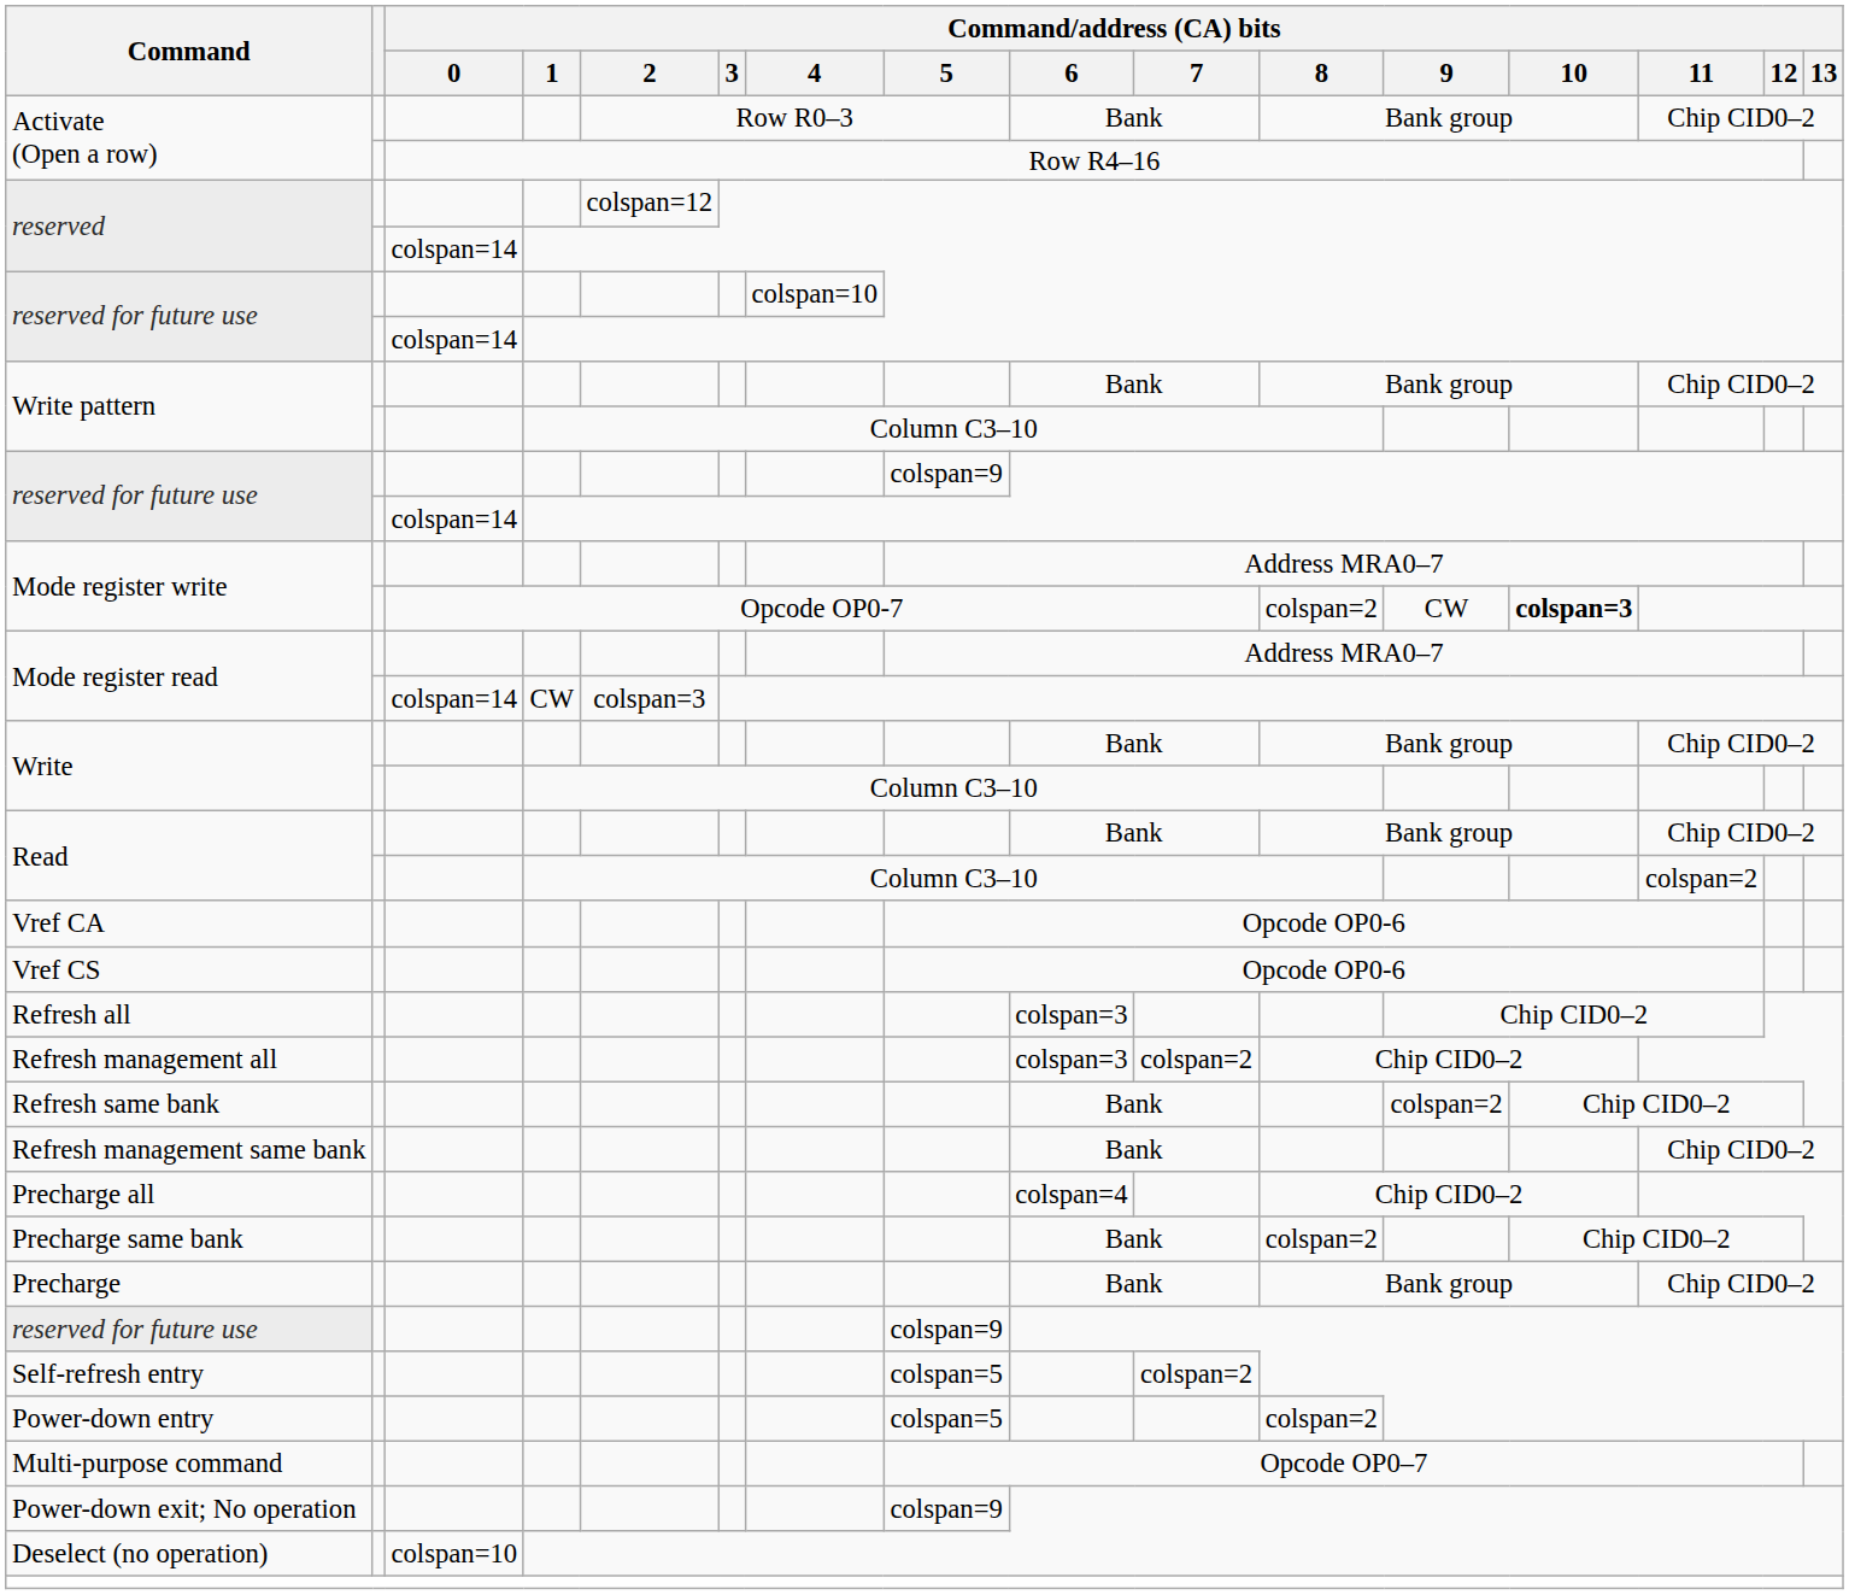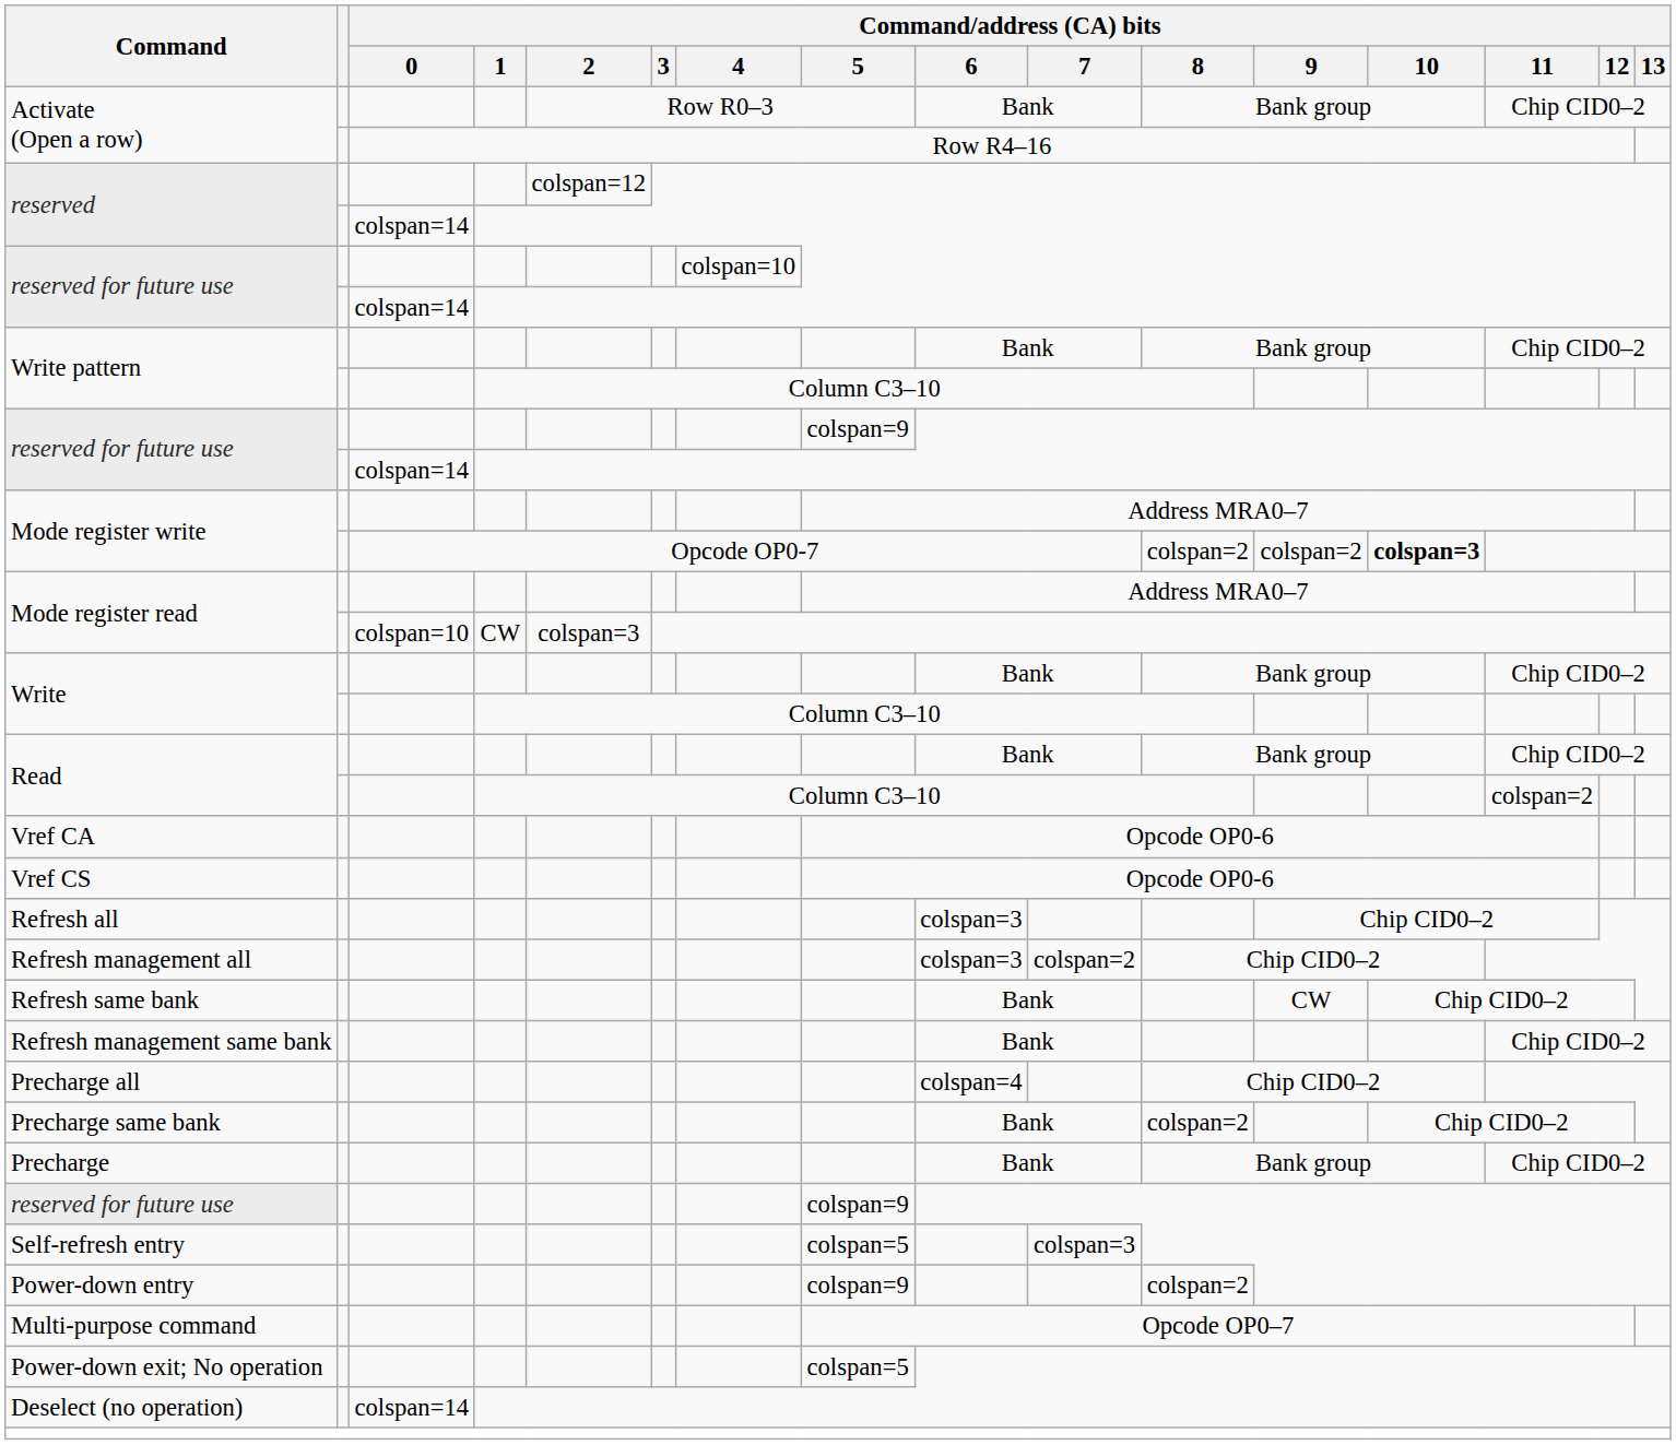Mode register write / Opcode OP0-7 | Command/address (CA) bits / 9: CW -> colspan=2
Mode register read / CW | Command/address (CA) bits / 0: colspan=14 -> colspan=10
Refresh same bank | Command/address (CA) bits / 9: colspan=2 -> CW
Self-refresh entry | Command/address (CA) bits / 7: colspan=2 -> colspan=3
Power-down entry | Command/address (CA) bits / 5: colspan=5 -> colspan=9
Power-down exit; No operation | Command/address (CA) bits / 5: colspan=9 -> colspan=5
Deselect (no operation) | Command/address (CA) bits / 0: colspan=10 -> colspan=14
